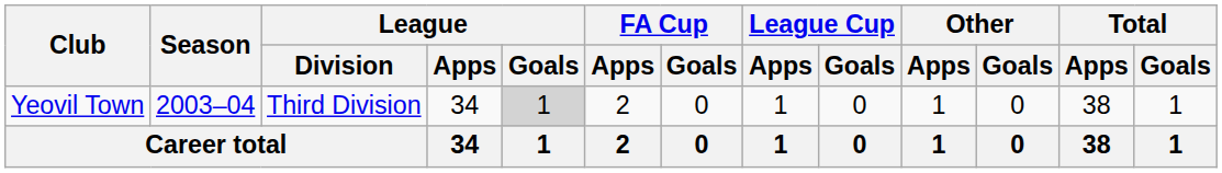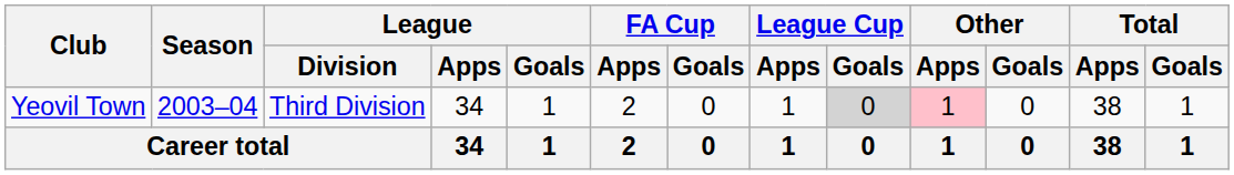Yeovil Town | League / Goals: lightgrey background -> no background
Yeovil Town | League Cup / Goals: no background -> lightgrey background
Yeovil Town | Other / Apps: no background -> pink background
